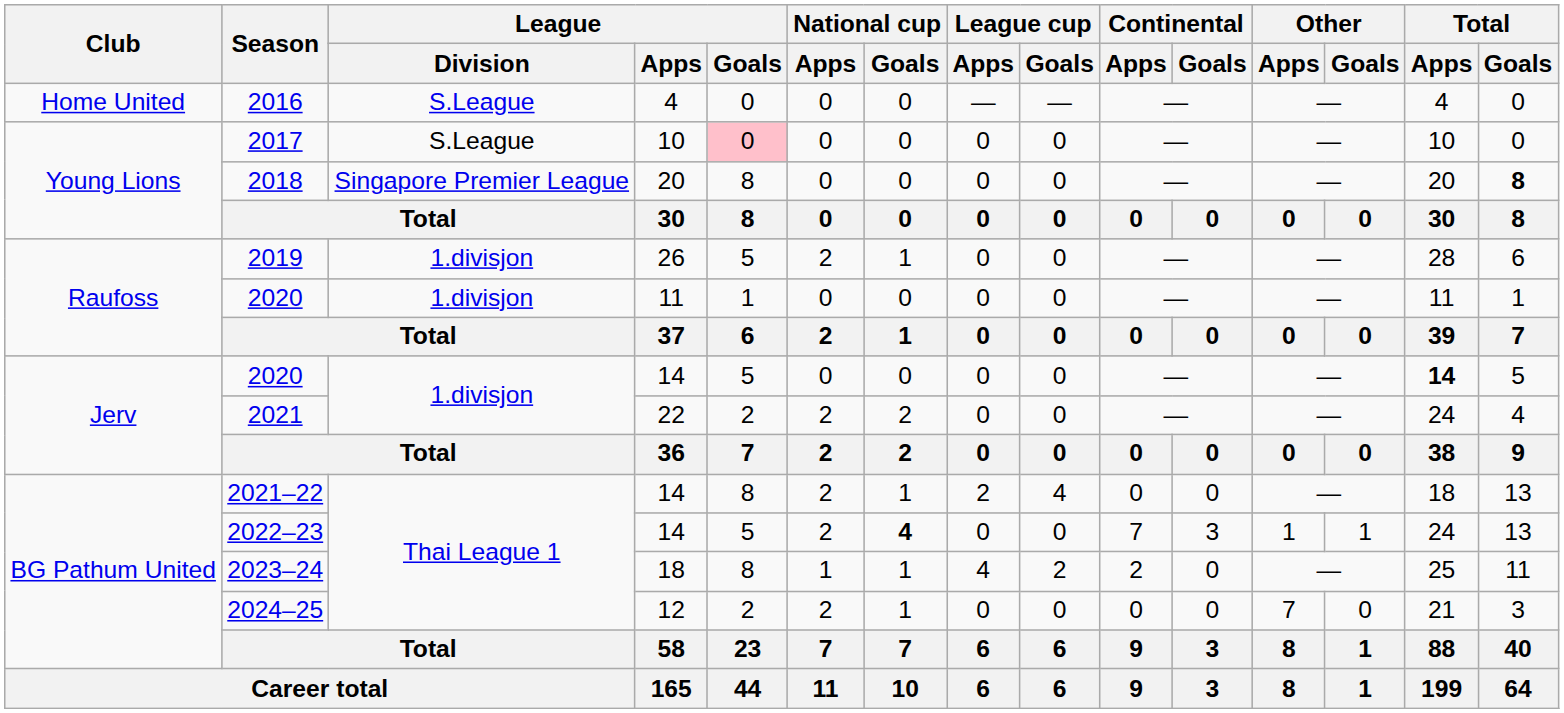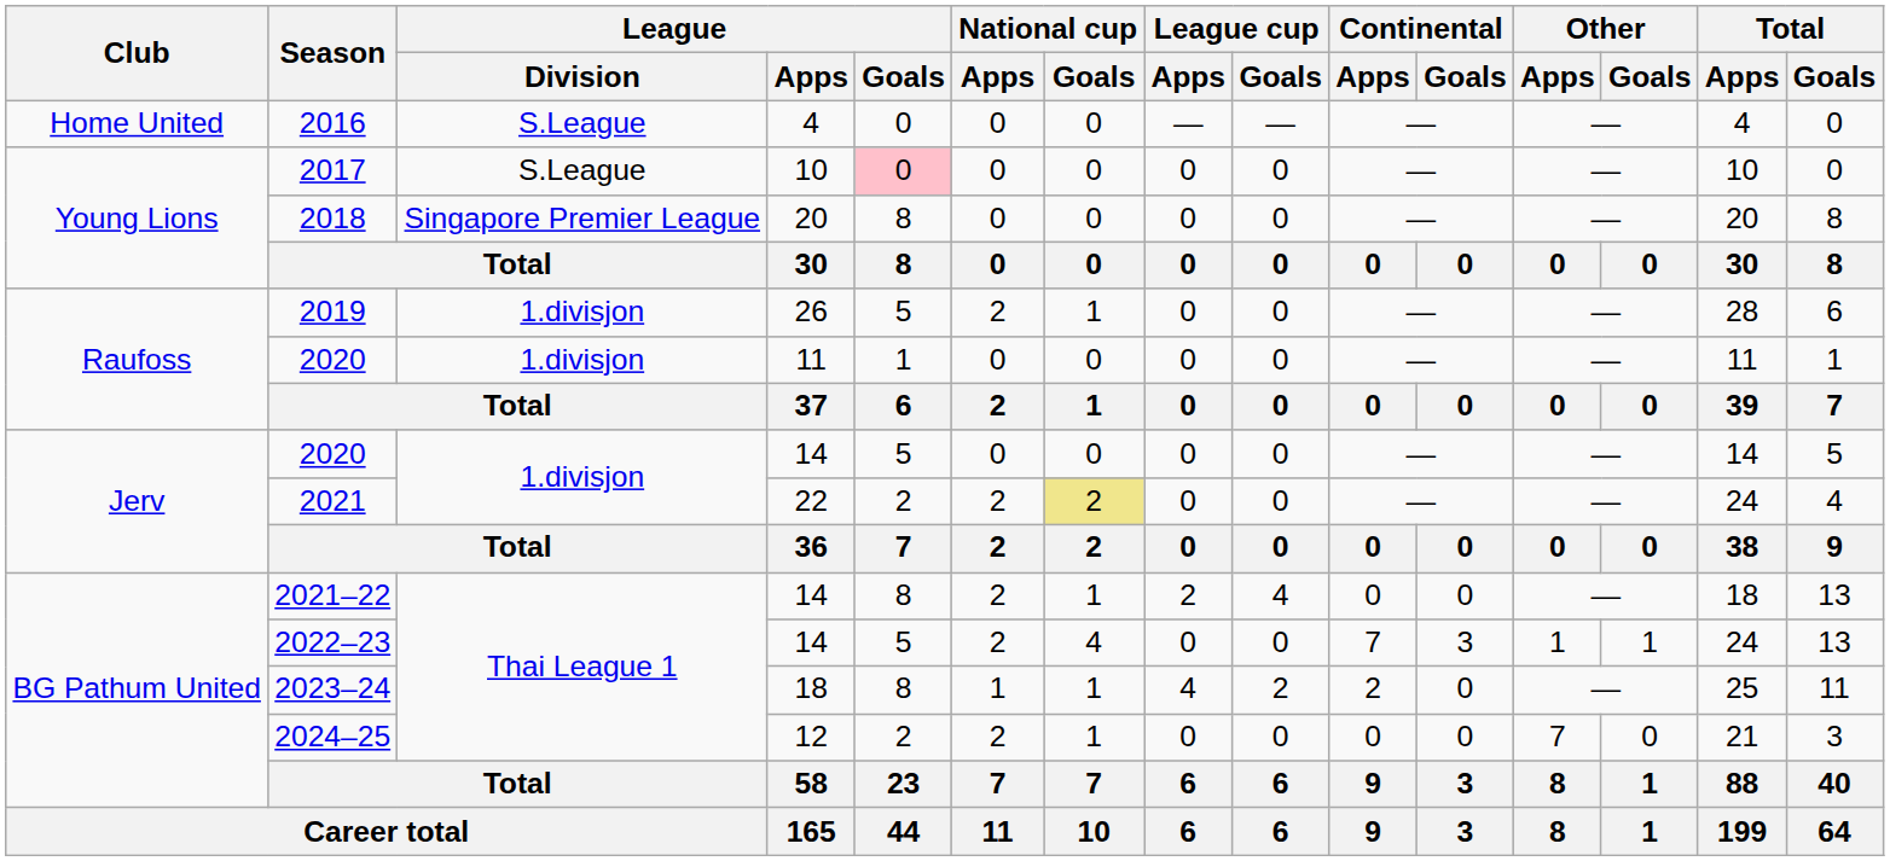2018 | Total / Goals: bold -> normal
2020 / 14 | Total / Apps: bold -> normal
2021 | National cup / Goals: no background -> khaki background
2022–23 | National cup / Goals: bold -> normal
